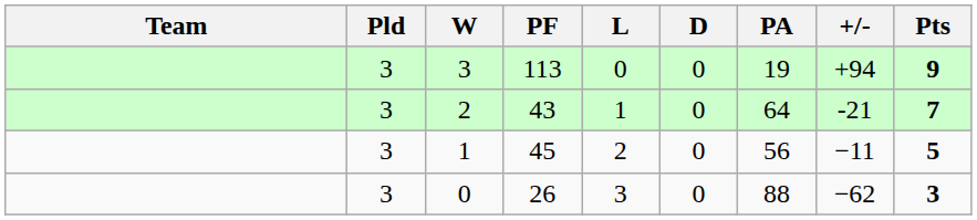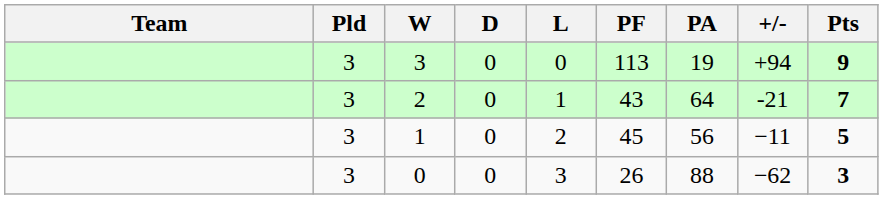columns swapped: D <-> PF
